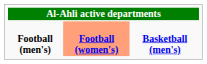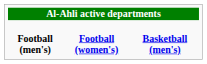Football (men's) | column 2: lightsalmon background -> no background
